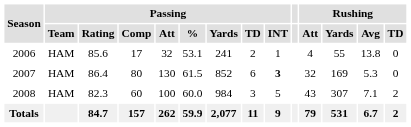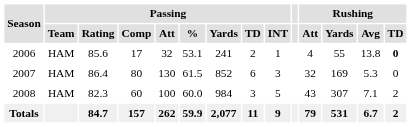2006 | Rushing / TD: normal -> bold
2007 | Passing / INT: bold -> normal
